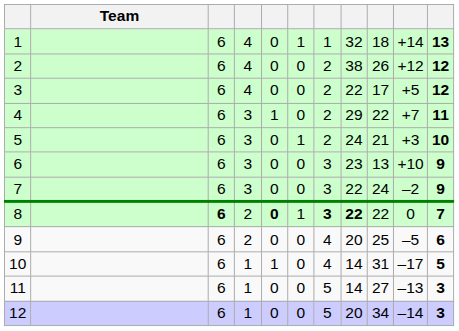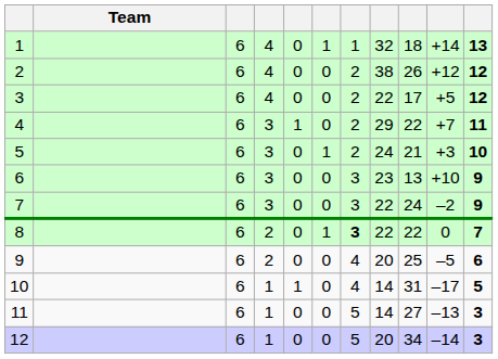8 | column 3: bold -> normal
8 | column 5: bold -> normal
8 | column 8: bold -> normal
